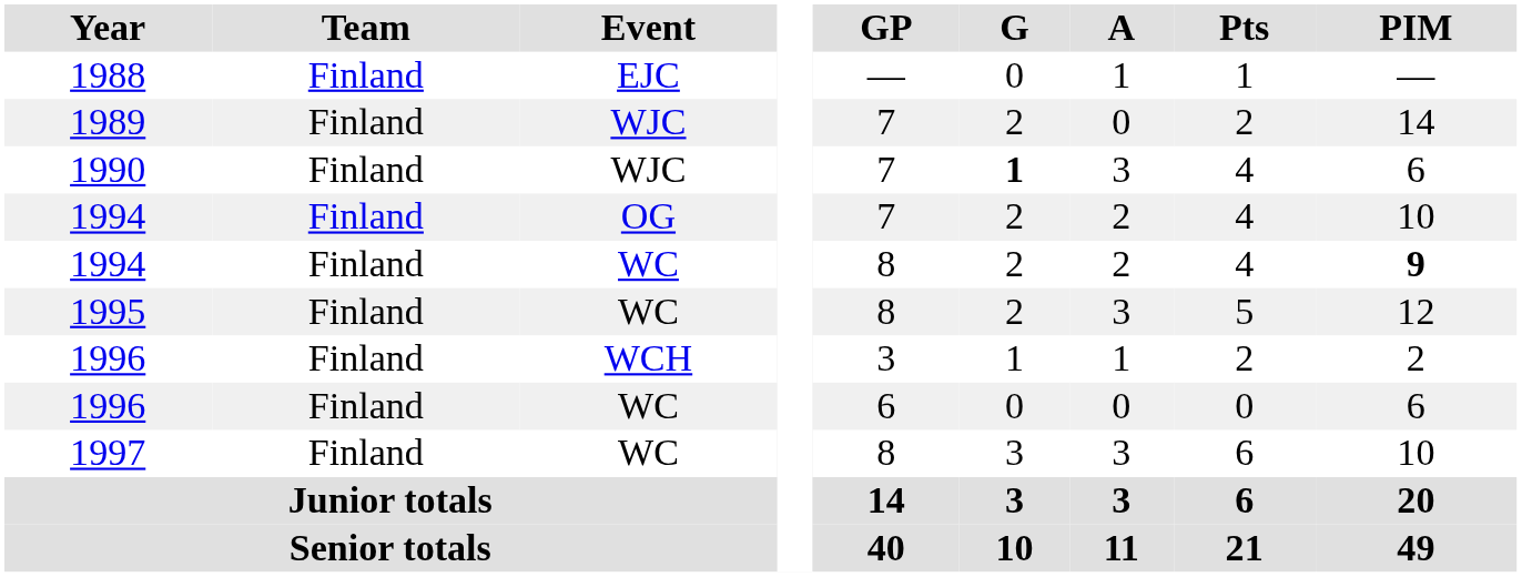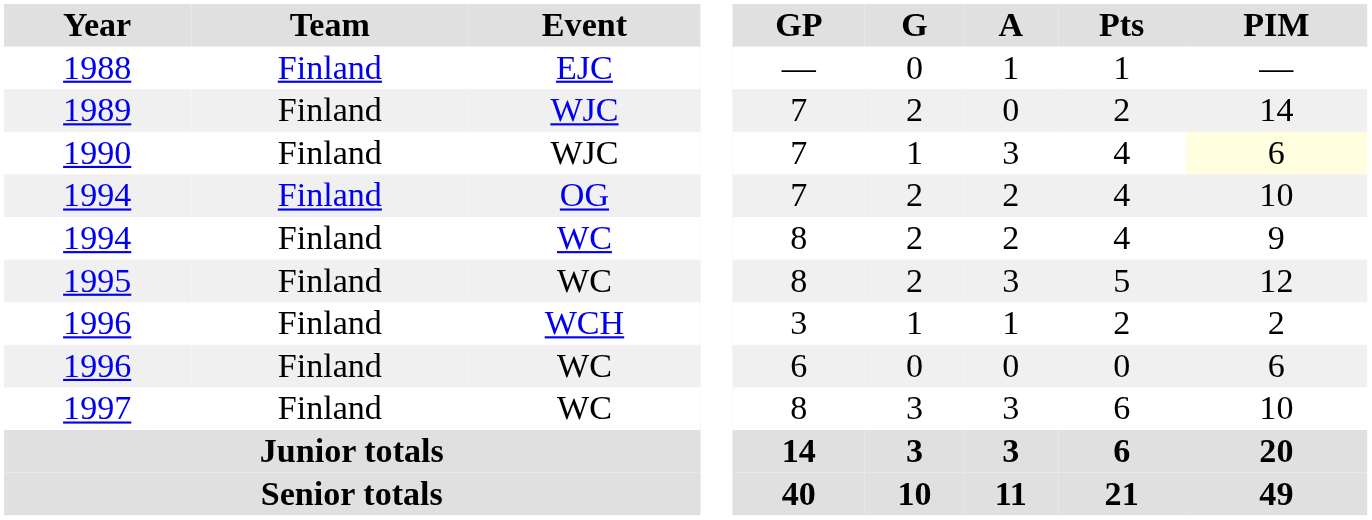1990 | G: bold -> normal
1990 | PIM: no background -> lightyellow background
1994 / WC | PIM: bold -> normal
